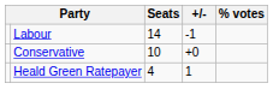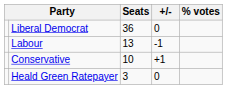+ row: Liberal Democrat | 36 | 0
Labour | Seats: 14 -> 13
Conservative | +/-: +0 -> +1
Heald Green Ratepayer | Seats: 4 -> 3
Heald Green Ratepayer | +/-: 1 -> 0
